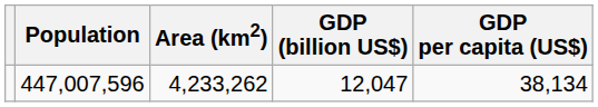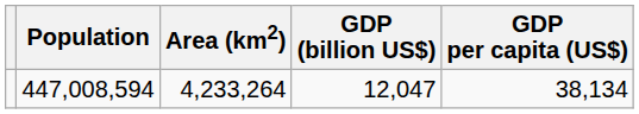row 2 | Population: 447,007,596 -> 447,008,594
row 2 | Area (km2): 4,233,262 -> 4,233,264
